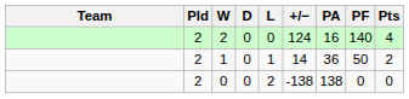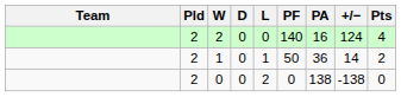columns swapped: PF <-> +/−
